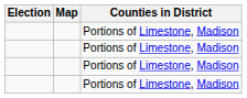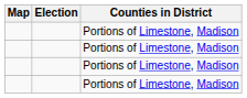columns swapped: Election <-> Map
